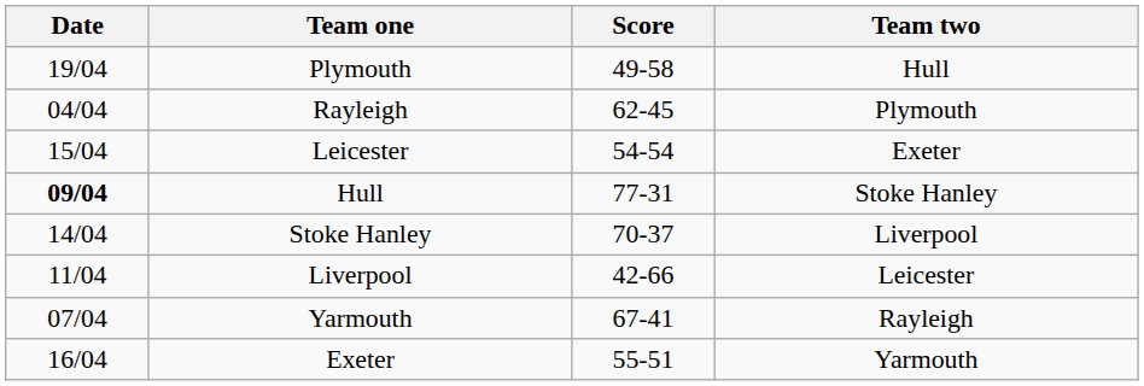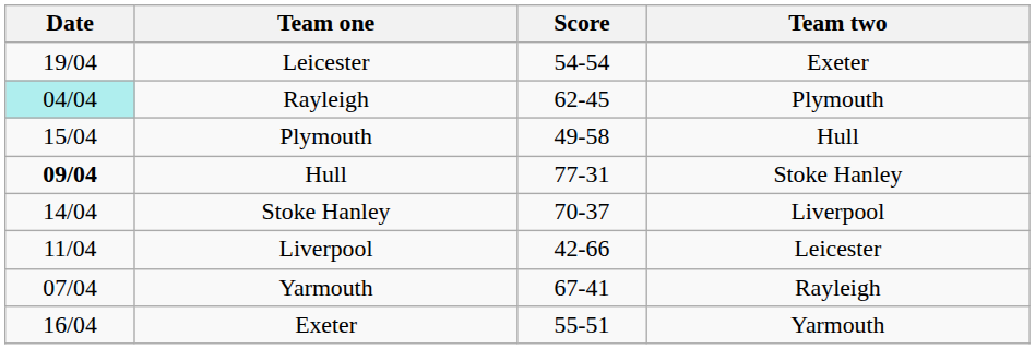row 2 | Team one: Plymouth -> Leicester
row 2 | Score: 49-58 -> 54-54
row 2 | Team two: Hull -> Exeter
row 3 | Date: no background -> paleturquoise background
row 4 | Team one: Leicester -> Plymouth
row 4 | Score: 54-54 -> 49-58
row 4 | Team two: Exeter -> Hull
